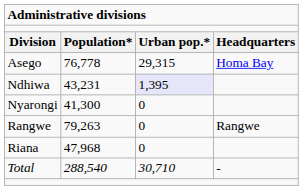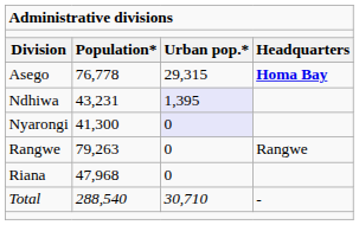Asego | column 4: normal -> bold
Nyarongi | column 3: no background -> lavender background
